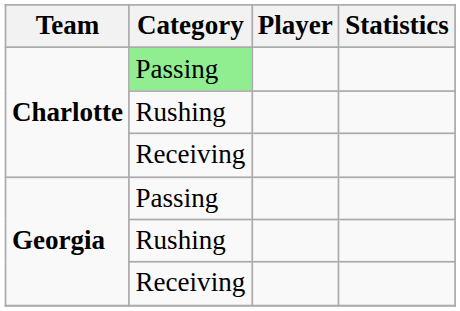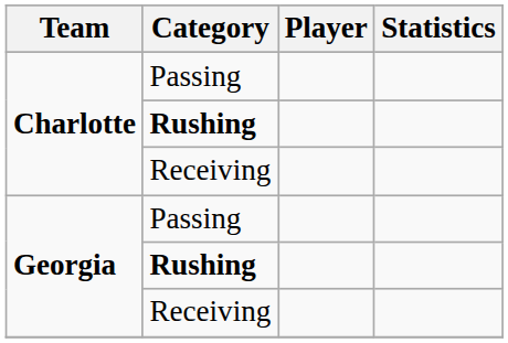Charlotte / Passing | Category: lightgreen background -> no background
Charlotte / Rushing | Category: normal -> bold
Georgia / Rushing | Category: normal -> bold
